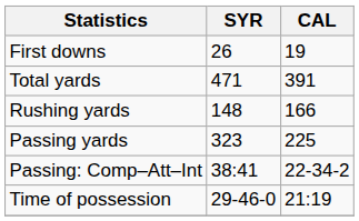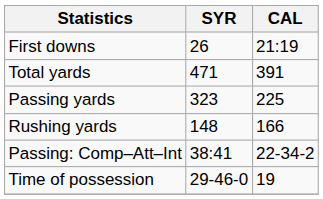First downs | CAL: 19 -> 21:19
rows swapped: Rushing yards <-> Passing yards
Time of possession | CAL: 21:19 -> 19
